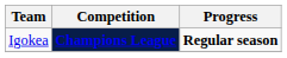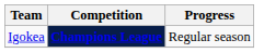Igokea | Progress: bold -> normal
